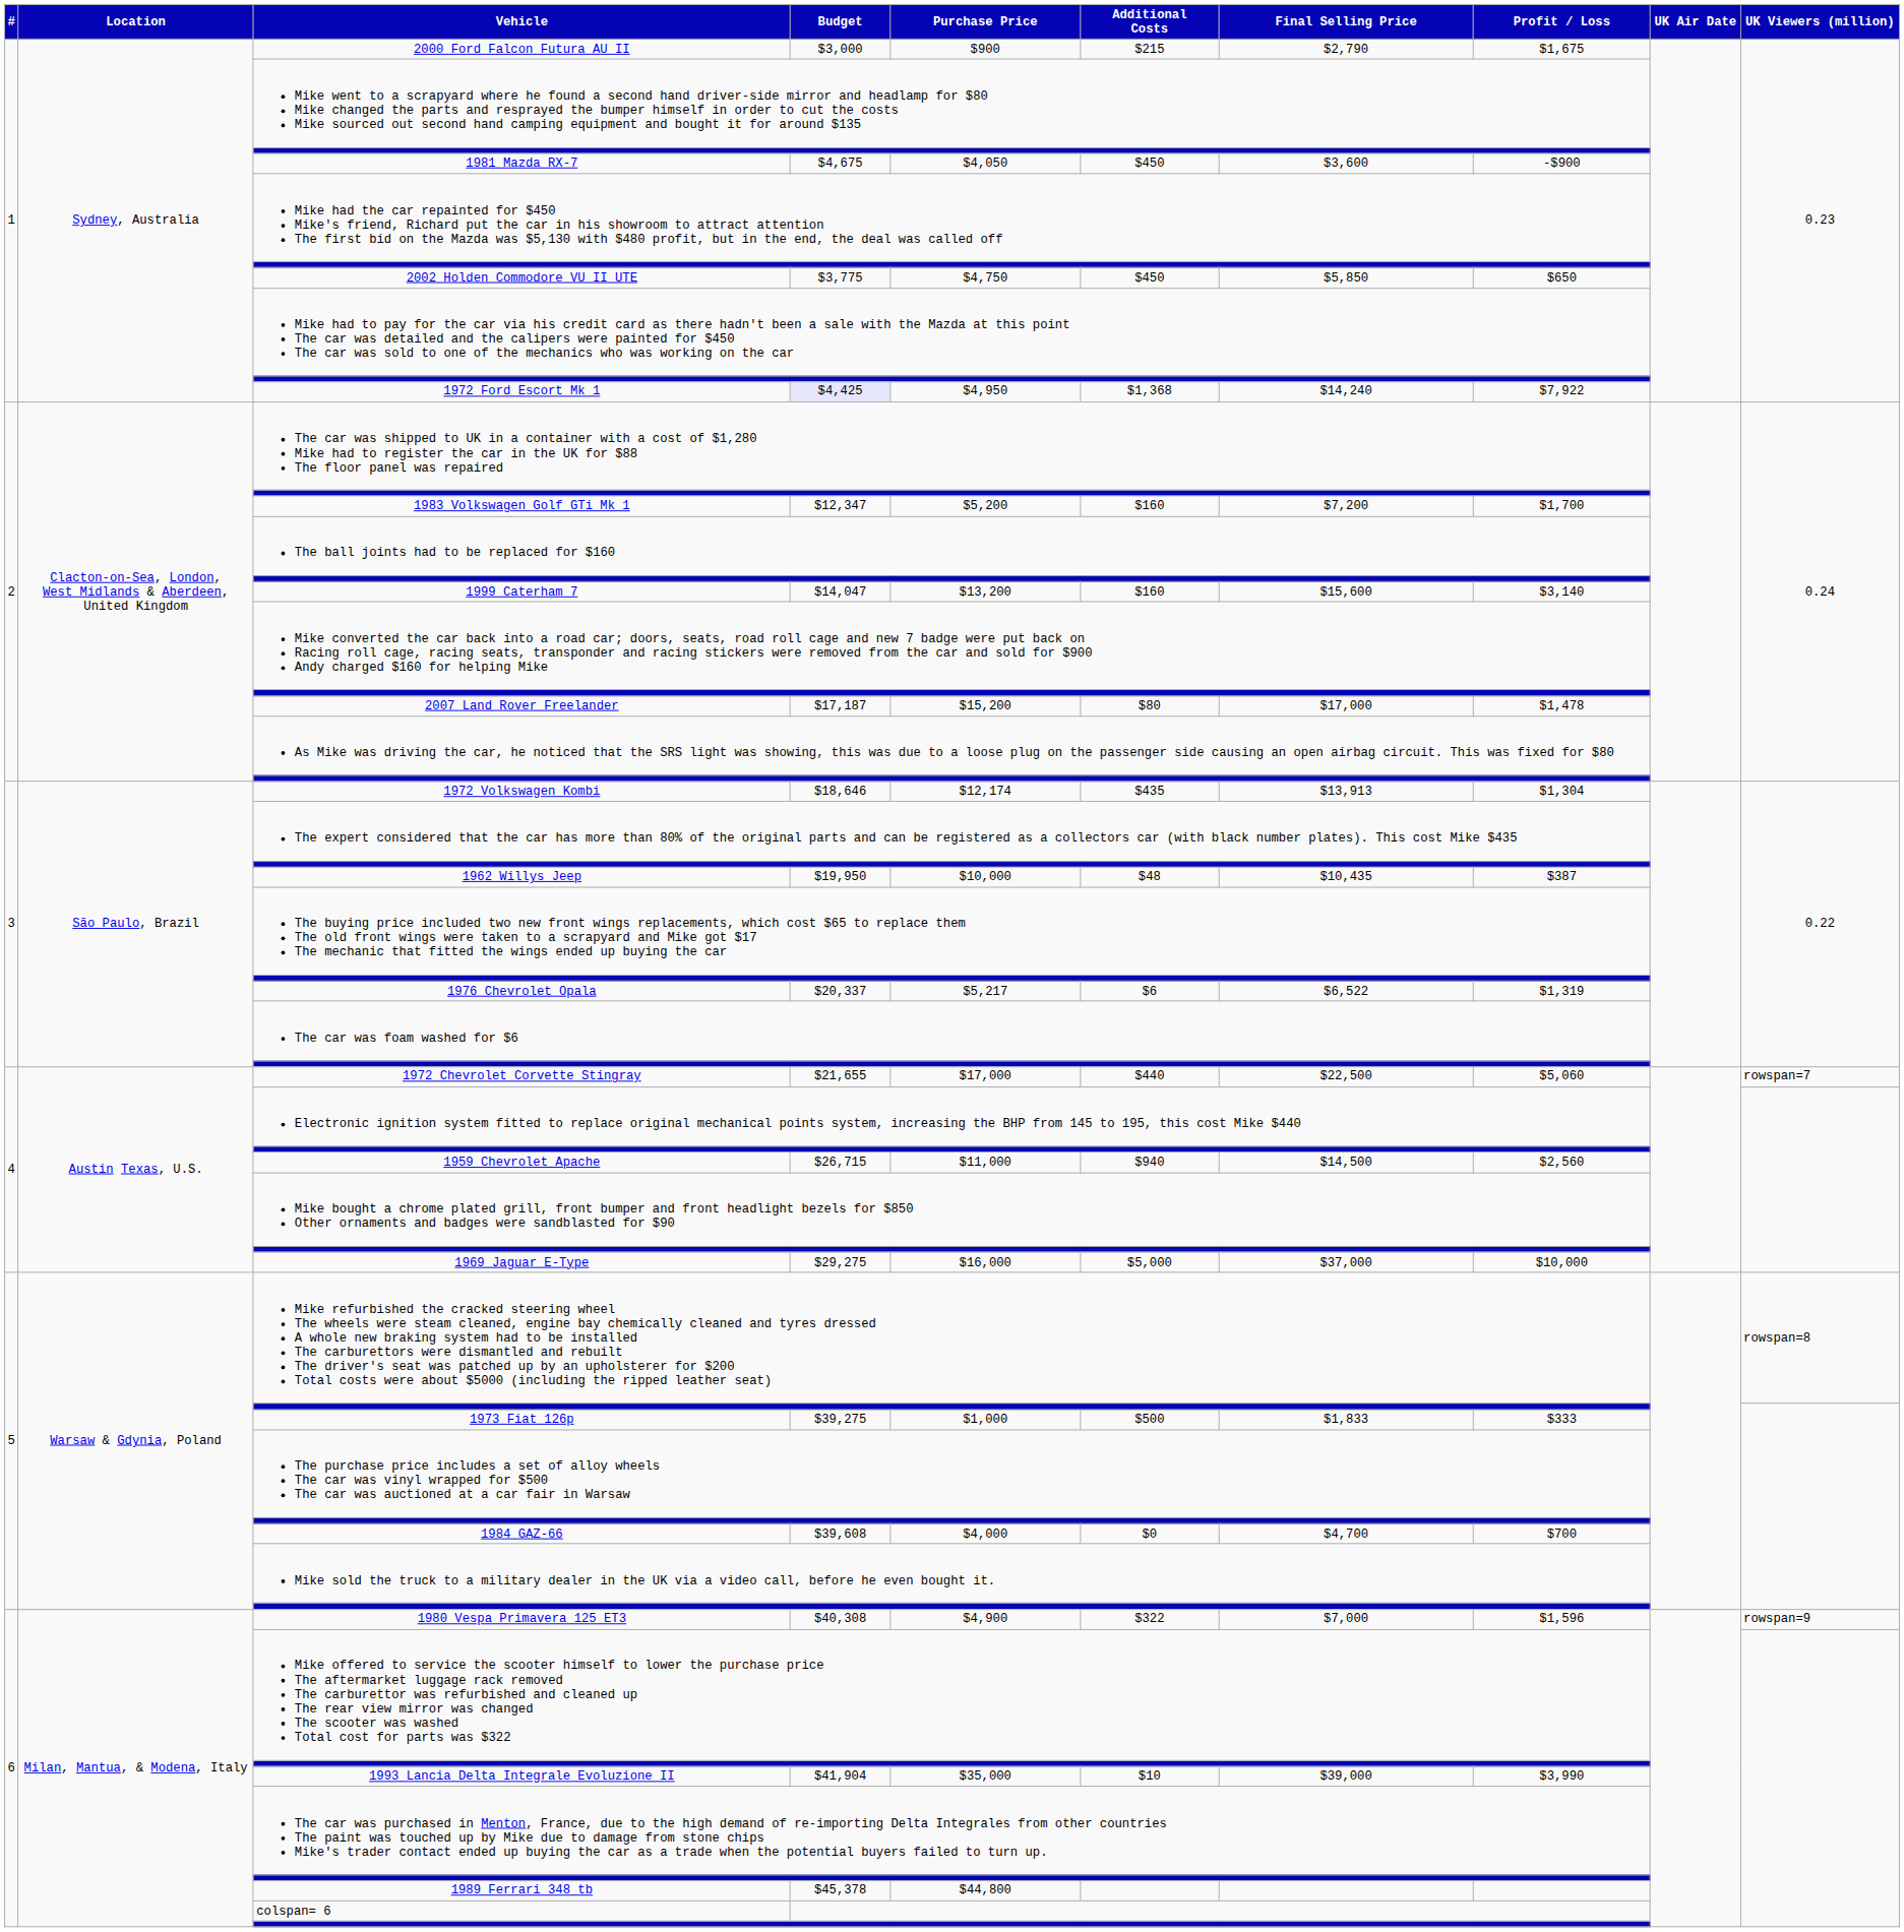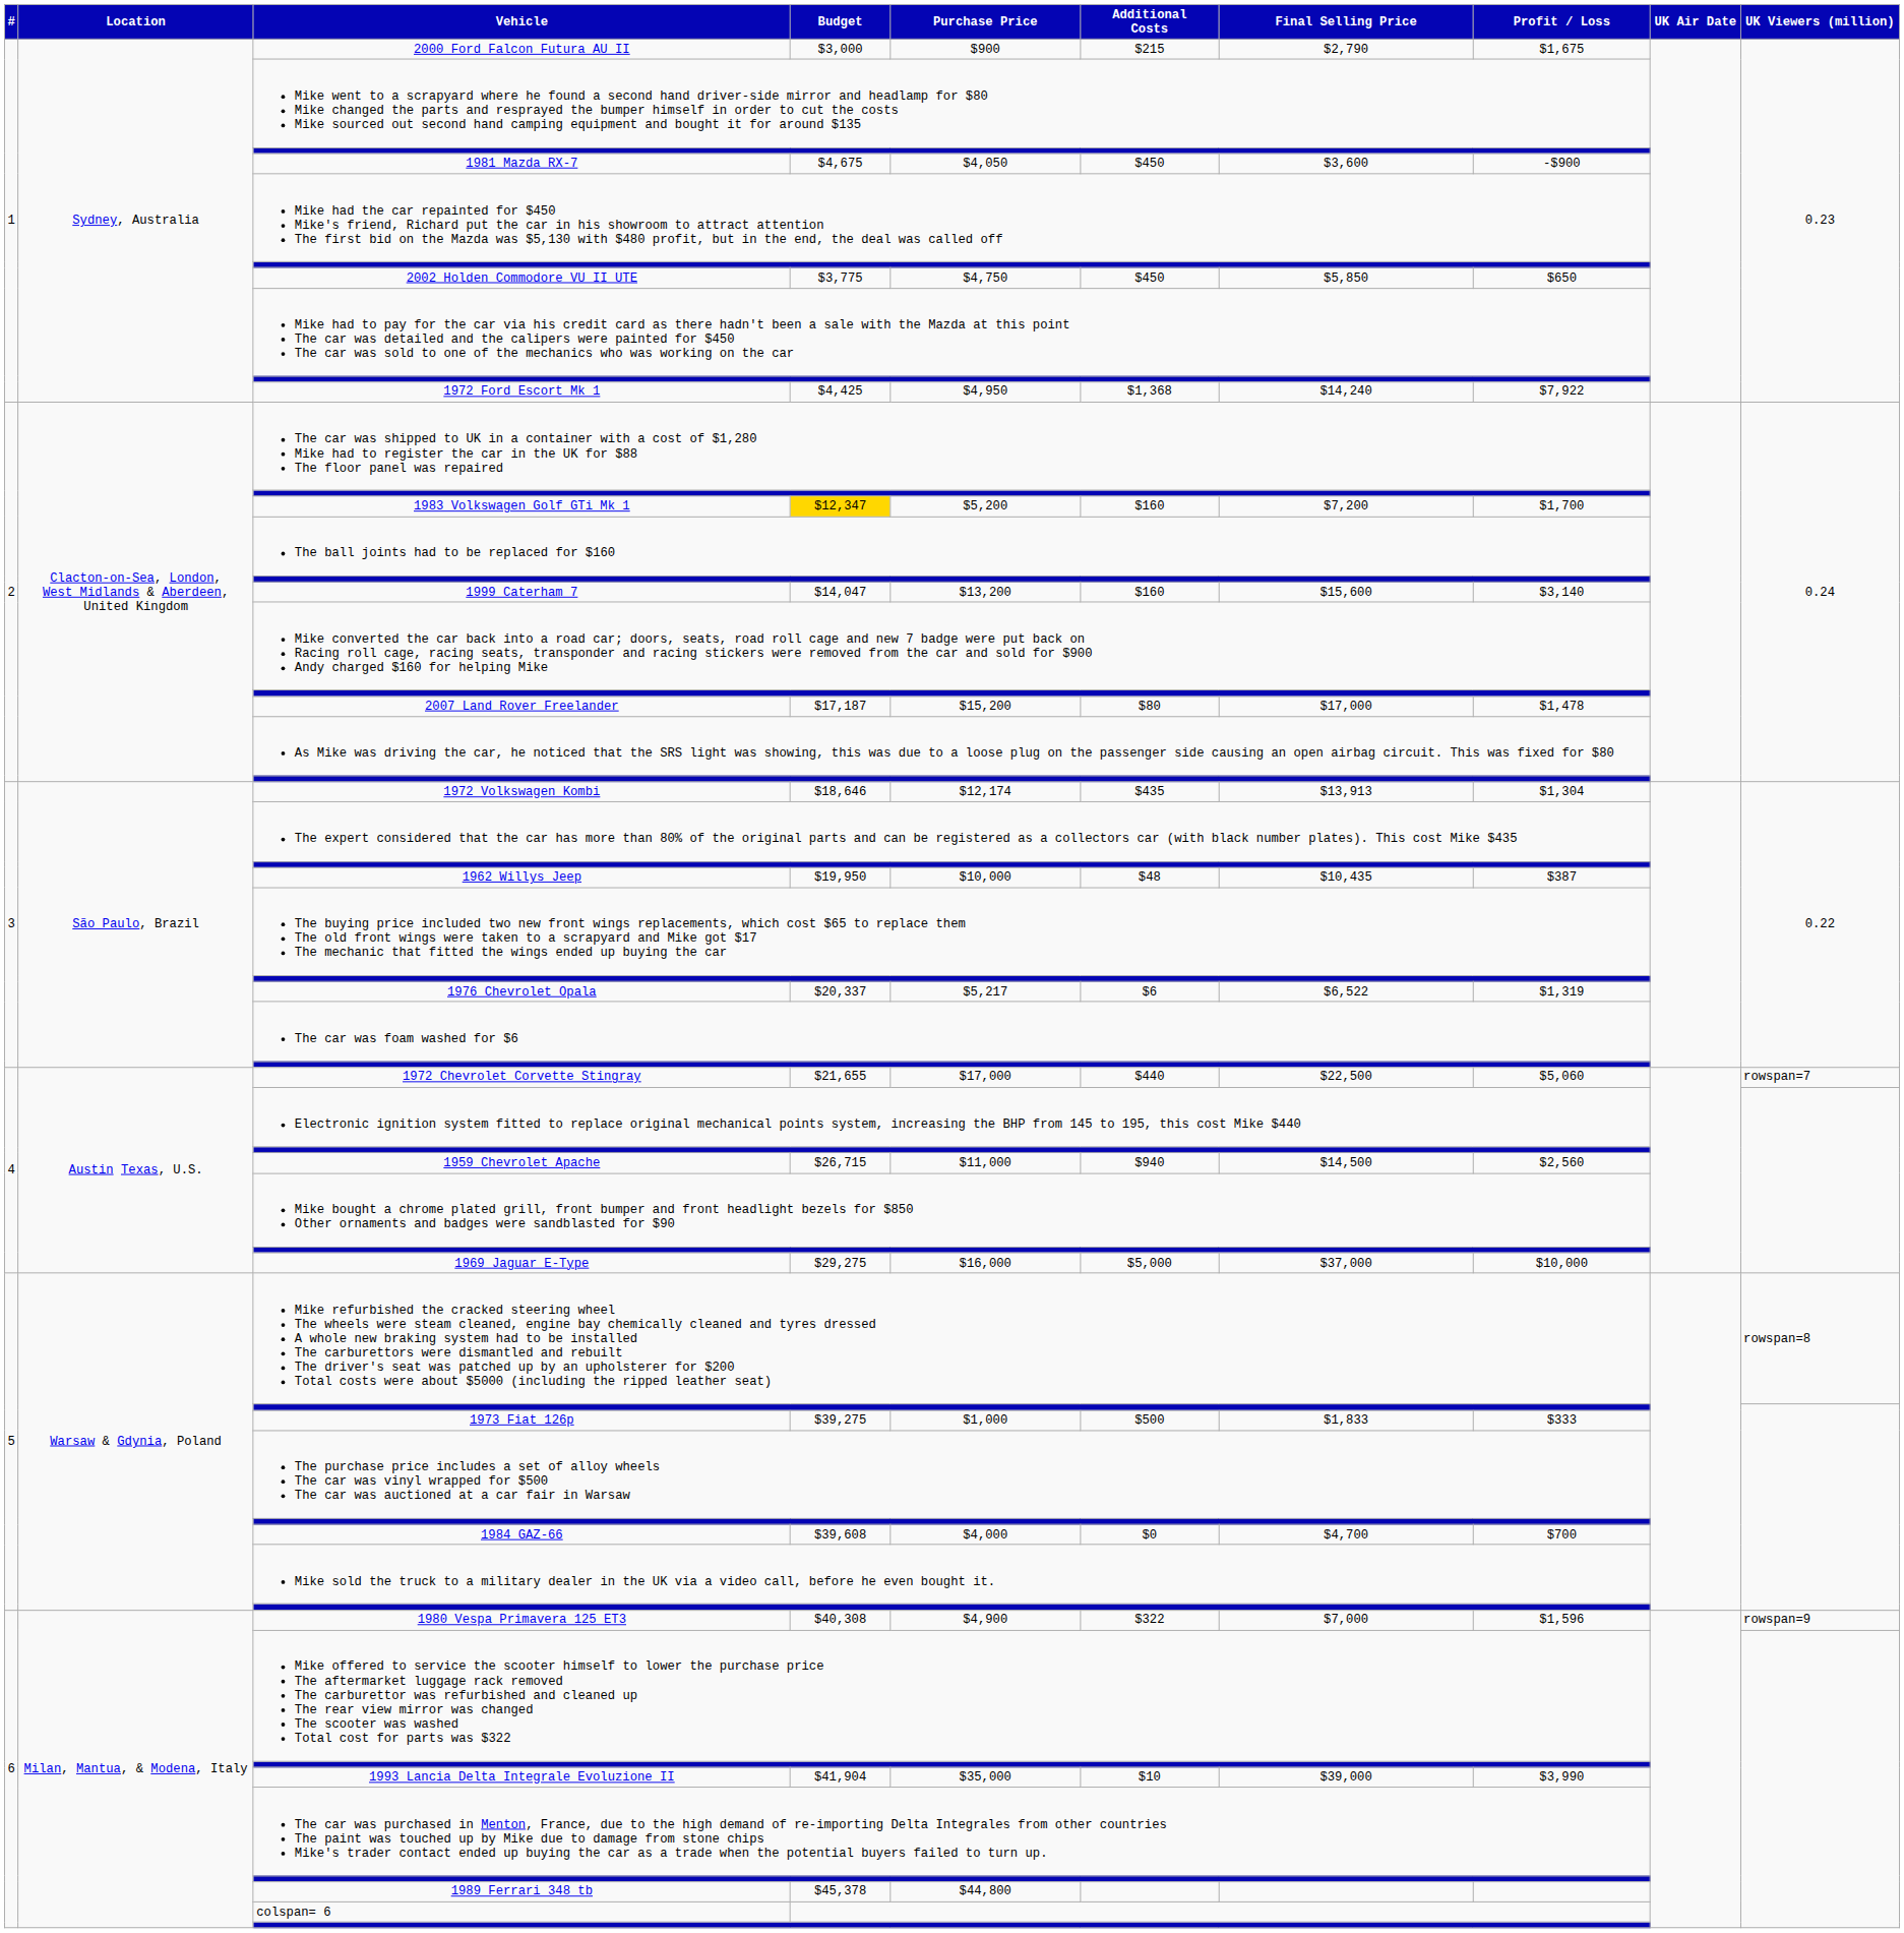1972 Ford Escort Mk 1 | Budget: lavender background -> no background
1983 Volkswagen Golf GTi Mk 1 | Budget: no background -> gold background
